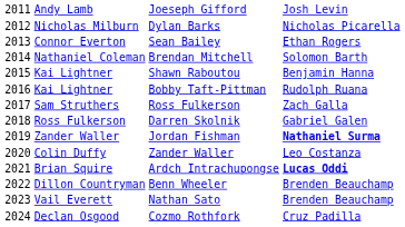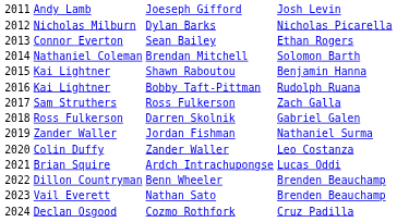Jordan Fishman | column 4: bold -> normal
Ardch Intrachupongse | column 4: bold -> normal
